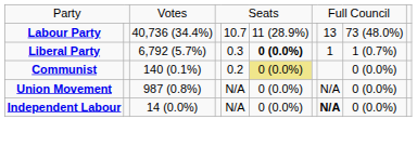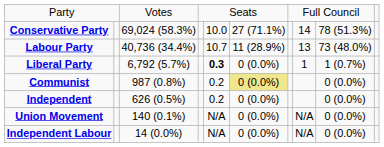+ row: Conservative Party | 69,024 (58.3%) | 10.0 | 27 (71.1%) | 14 | 78 (51.3%)
Liberal Party | column 5: normal -> bold
Liberal Party | column 6: bold -> normal
Communist | column 3: 140 (0.1%) -> 987 (0.8%)
+ row: Independent | 626 (0.5%) | 0.2 | 0 (0.0%) | 0 (0.0%)
Union Movement | column 3: 987 (0.8%) -> 140 (0.1%)
Independent Labour | column 8: bold -> normal
